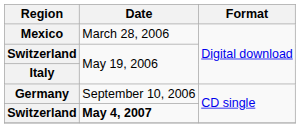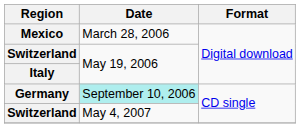September 10, 2006 | Date: no background -> paleturquoise background
May 4, 2007 | Date: bold -> normal
